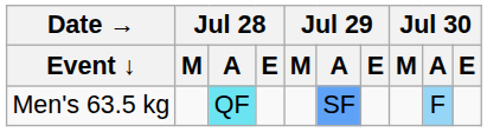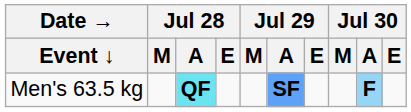Men's 63.5 kg | Jul 28 / A: normal -> bold
Men's 63.5 kg | Jul 29 / A: normal -> bold
Men's 63.5 kg | Jul 30 / A: normal -> bold
